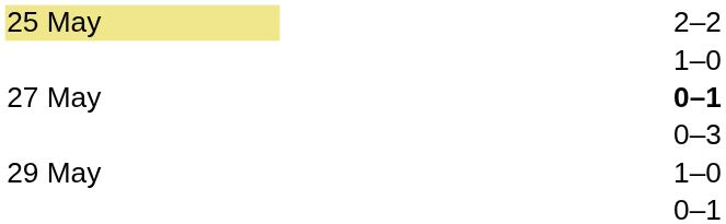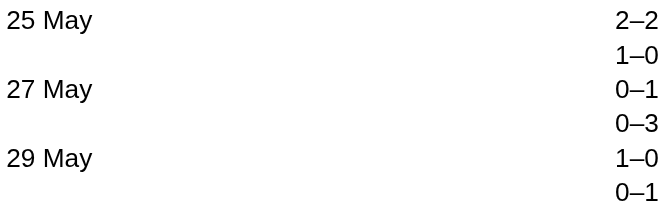25 May | column 1: khaki background -> no background
27 May | column 2: bold -> normal
